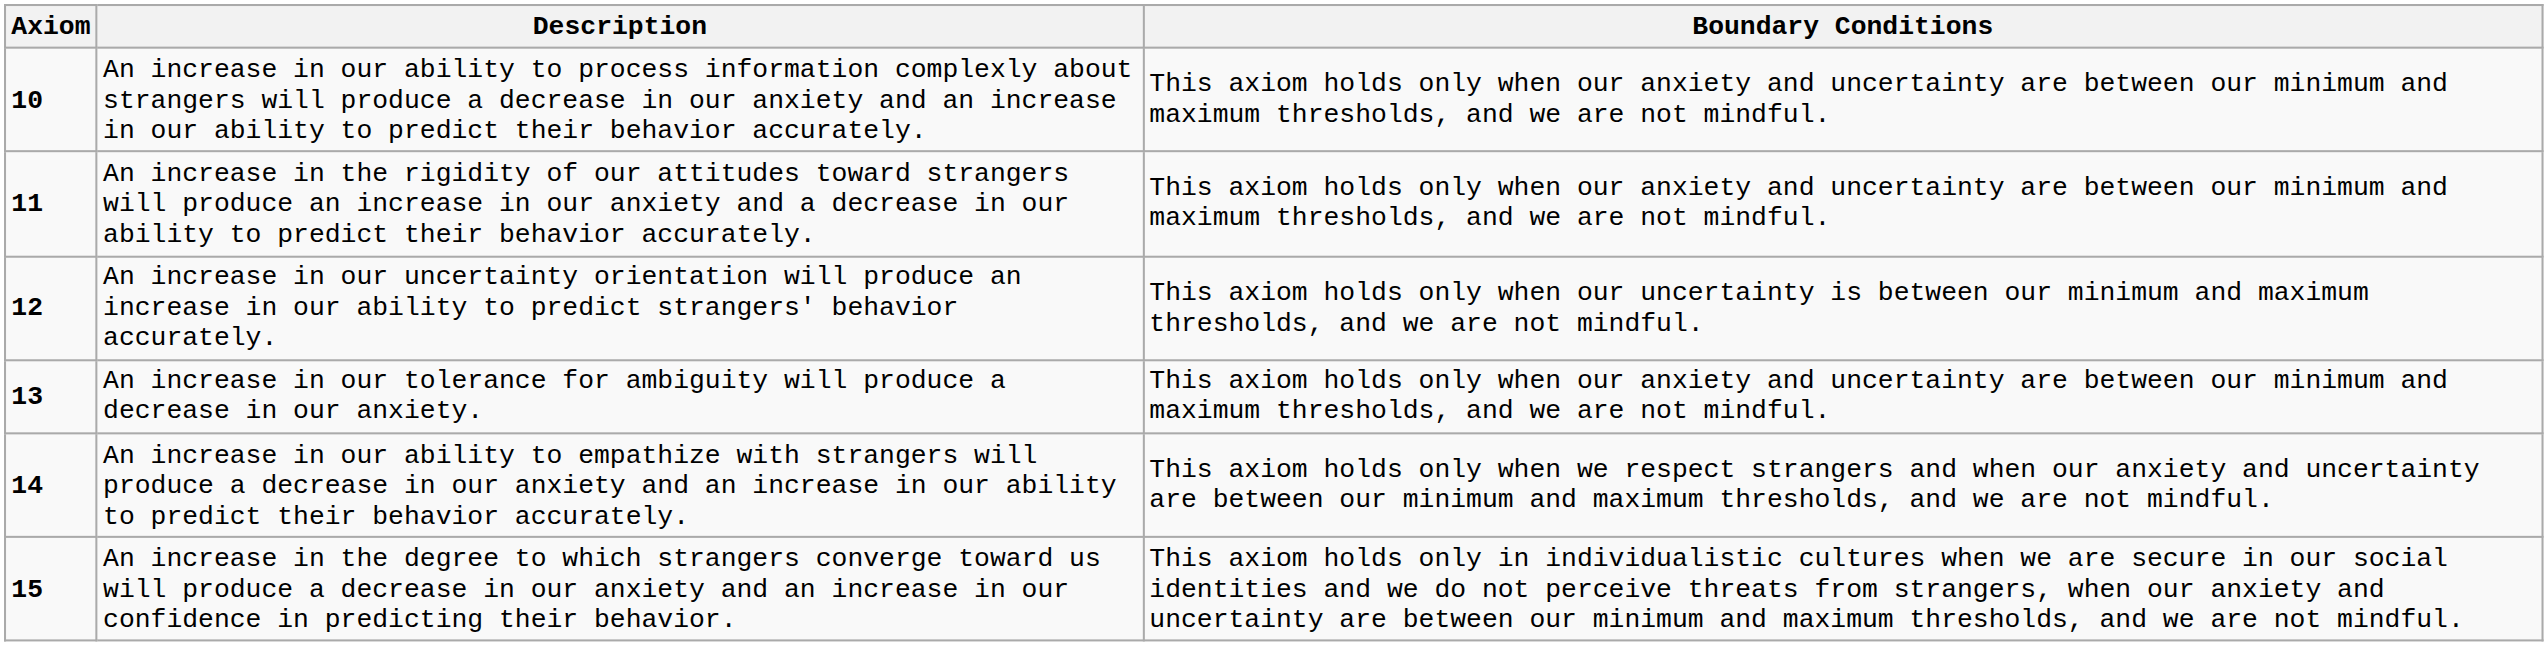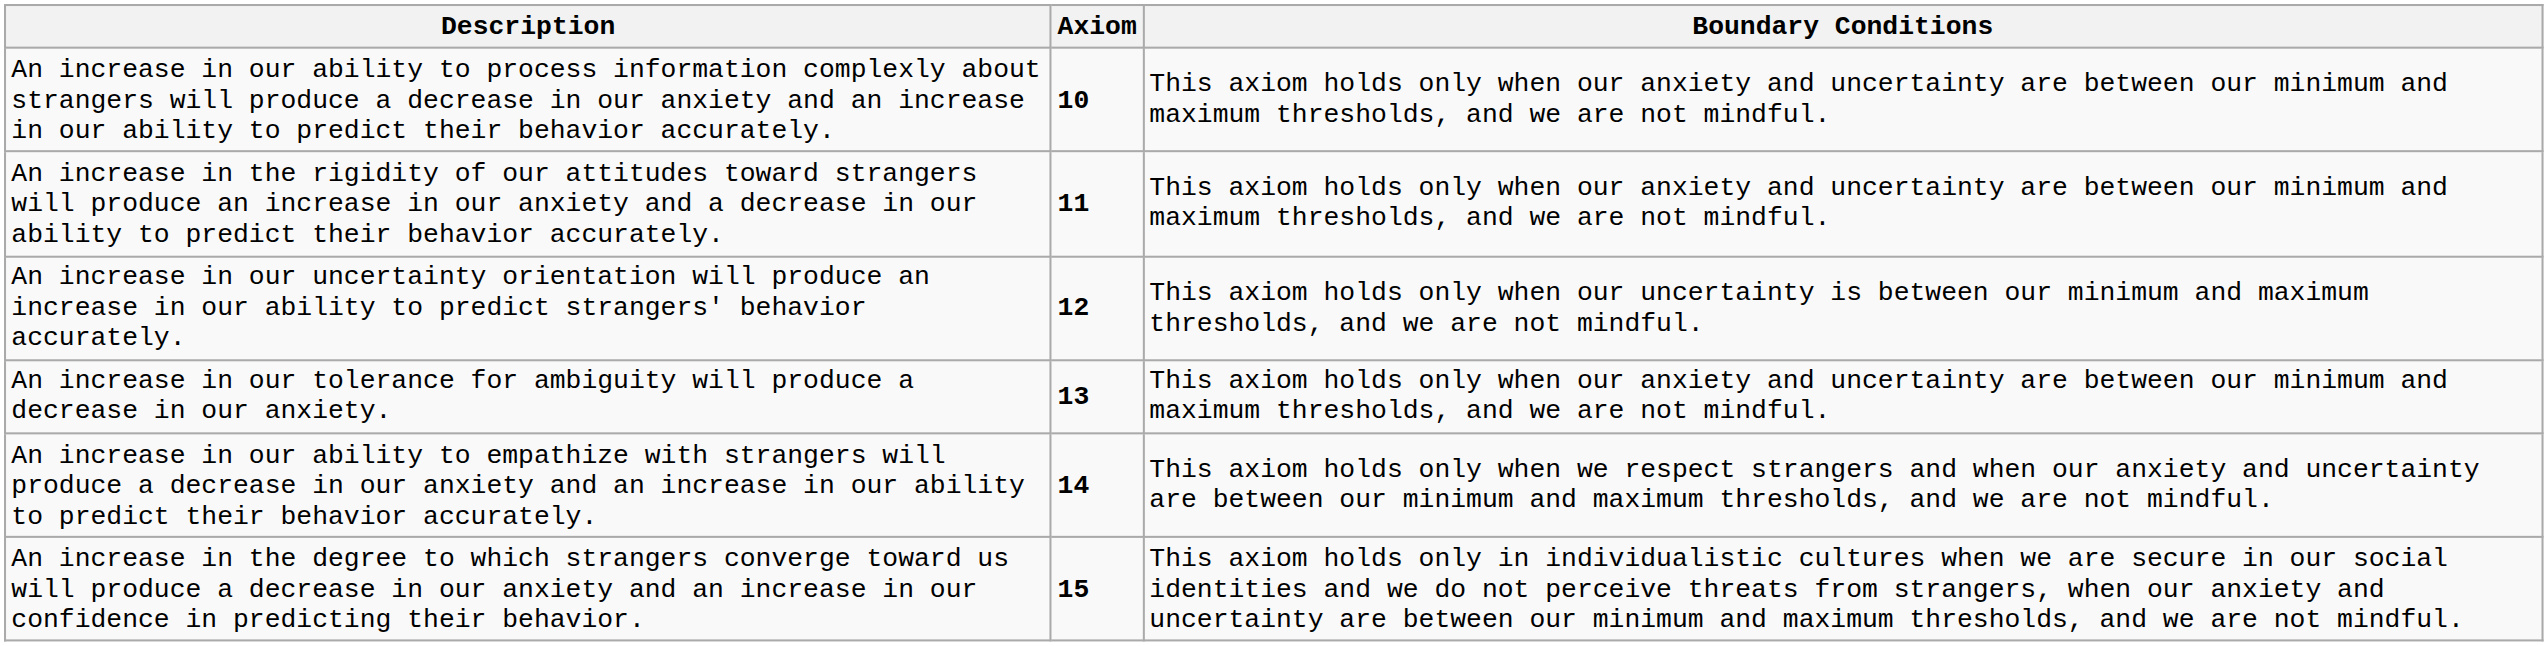columns swapped: Axiom <-> Description
